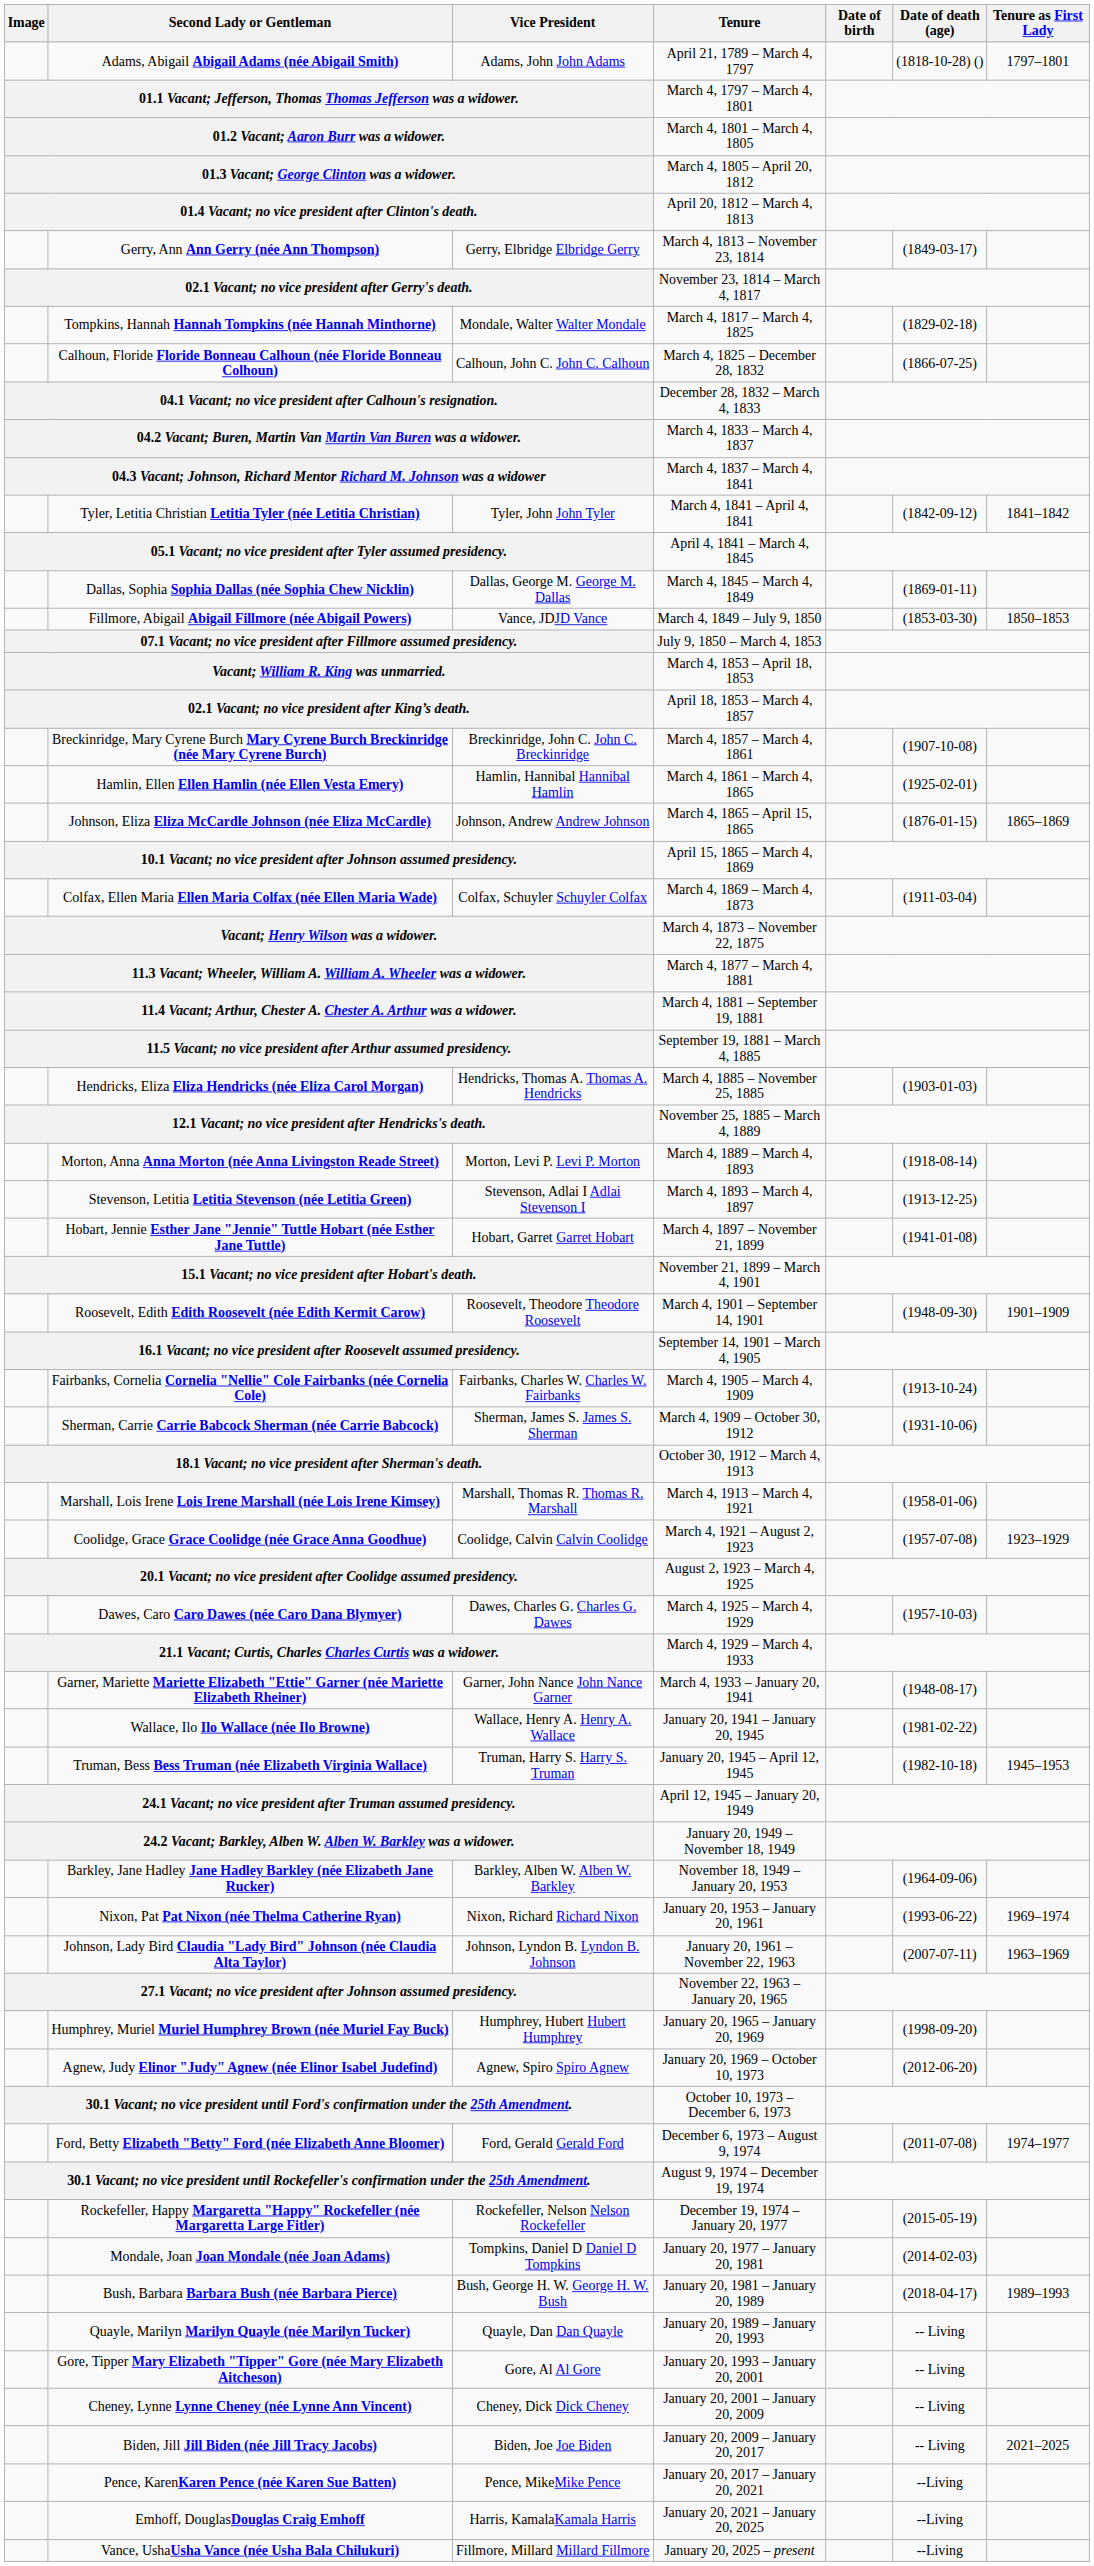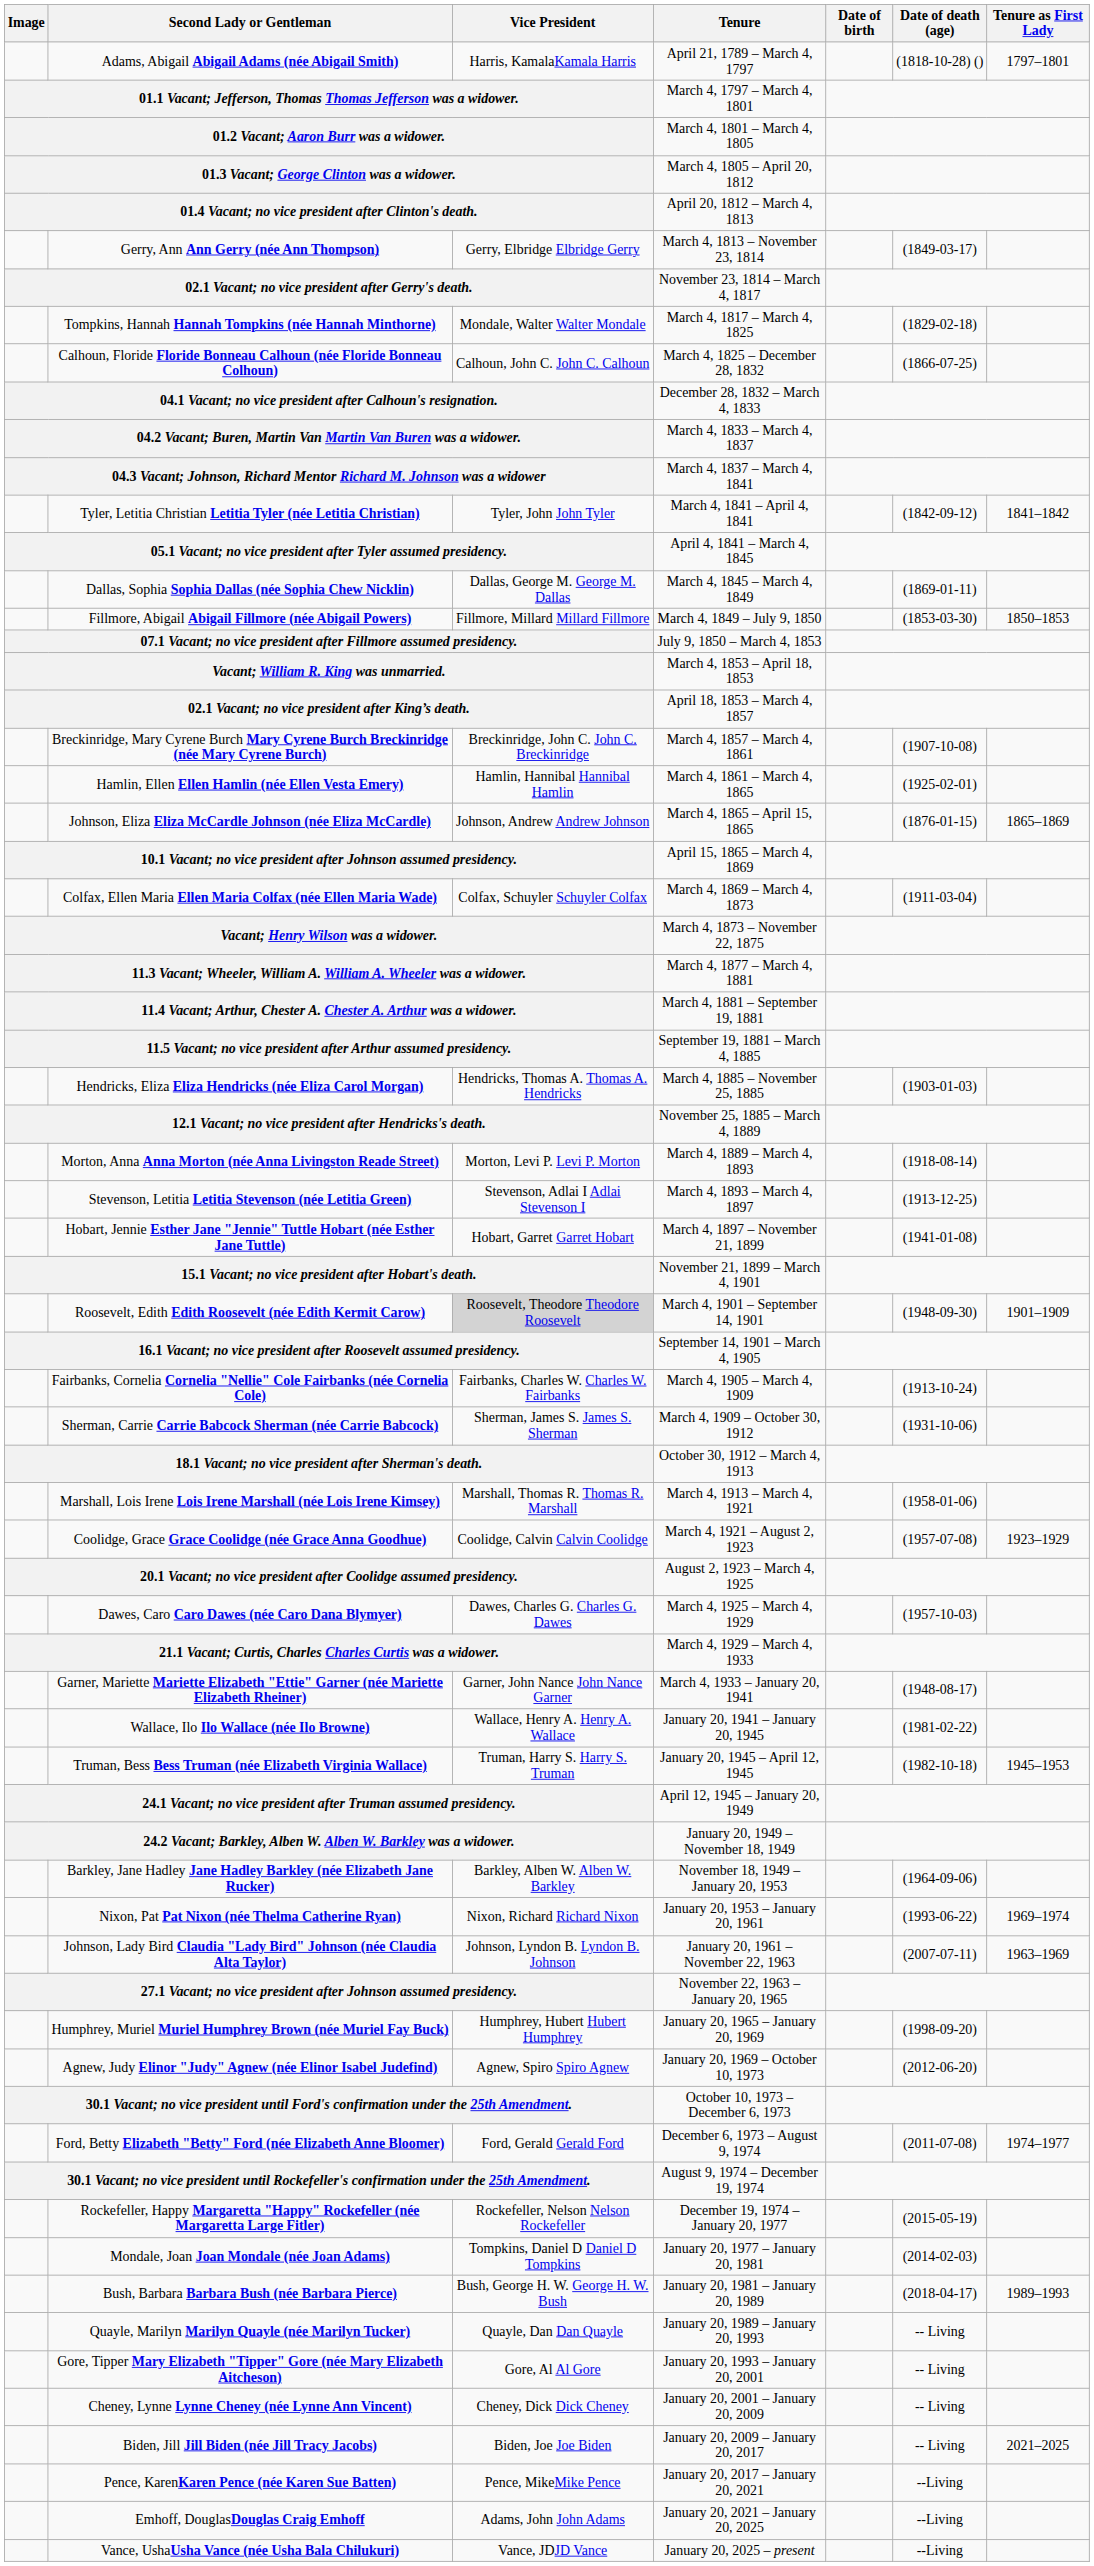Adams, Abigail Abigail Adams (née Abigail Smith) | Vice President: Adams, John John Adams -> Harris, KamalaKamala Harris
Fillmore, Abigail Abigail Fillmore (née Abigail Powers) | Vice President: Vance, JDJD Vance -> Fillmore, Millard Millard Fillmore
Roosevelt, Edith Edith Roosevelt (née Edith Kermit Carow) | Vice President: no background -> lightgrey background
Emhoff, DouglasDouglas Craig Emhoff | Vice President: Harris, KamalaKamala Harris -> Adams, John John Adams
Vance, UshaUsha Vance (née Usha Bala Chilukuri) | Vice President: Fillmore, Millard Millard Fillmore -> Vance, JDJD Vance
